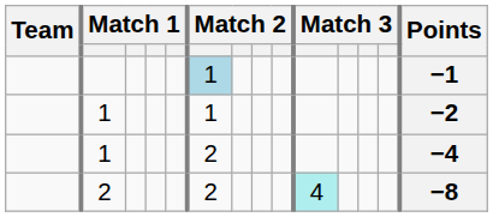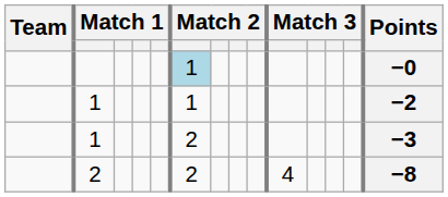row 3 | Points: −1 -> −0
row 5 | Points: −4 -> −3
row 6 | column 10: paleturquoise background -> no background
